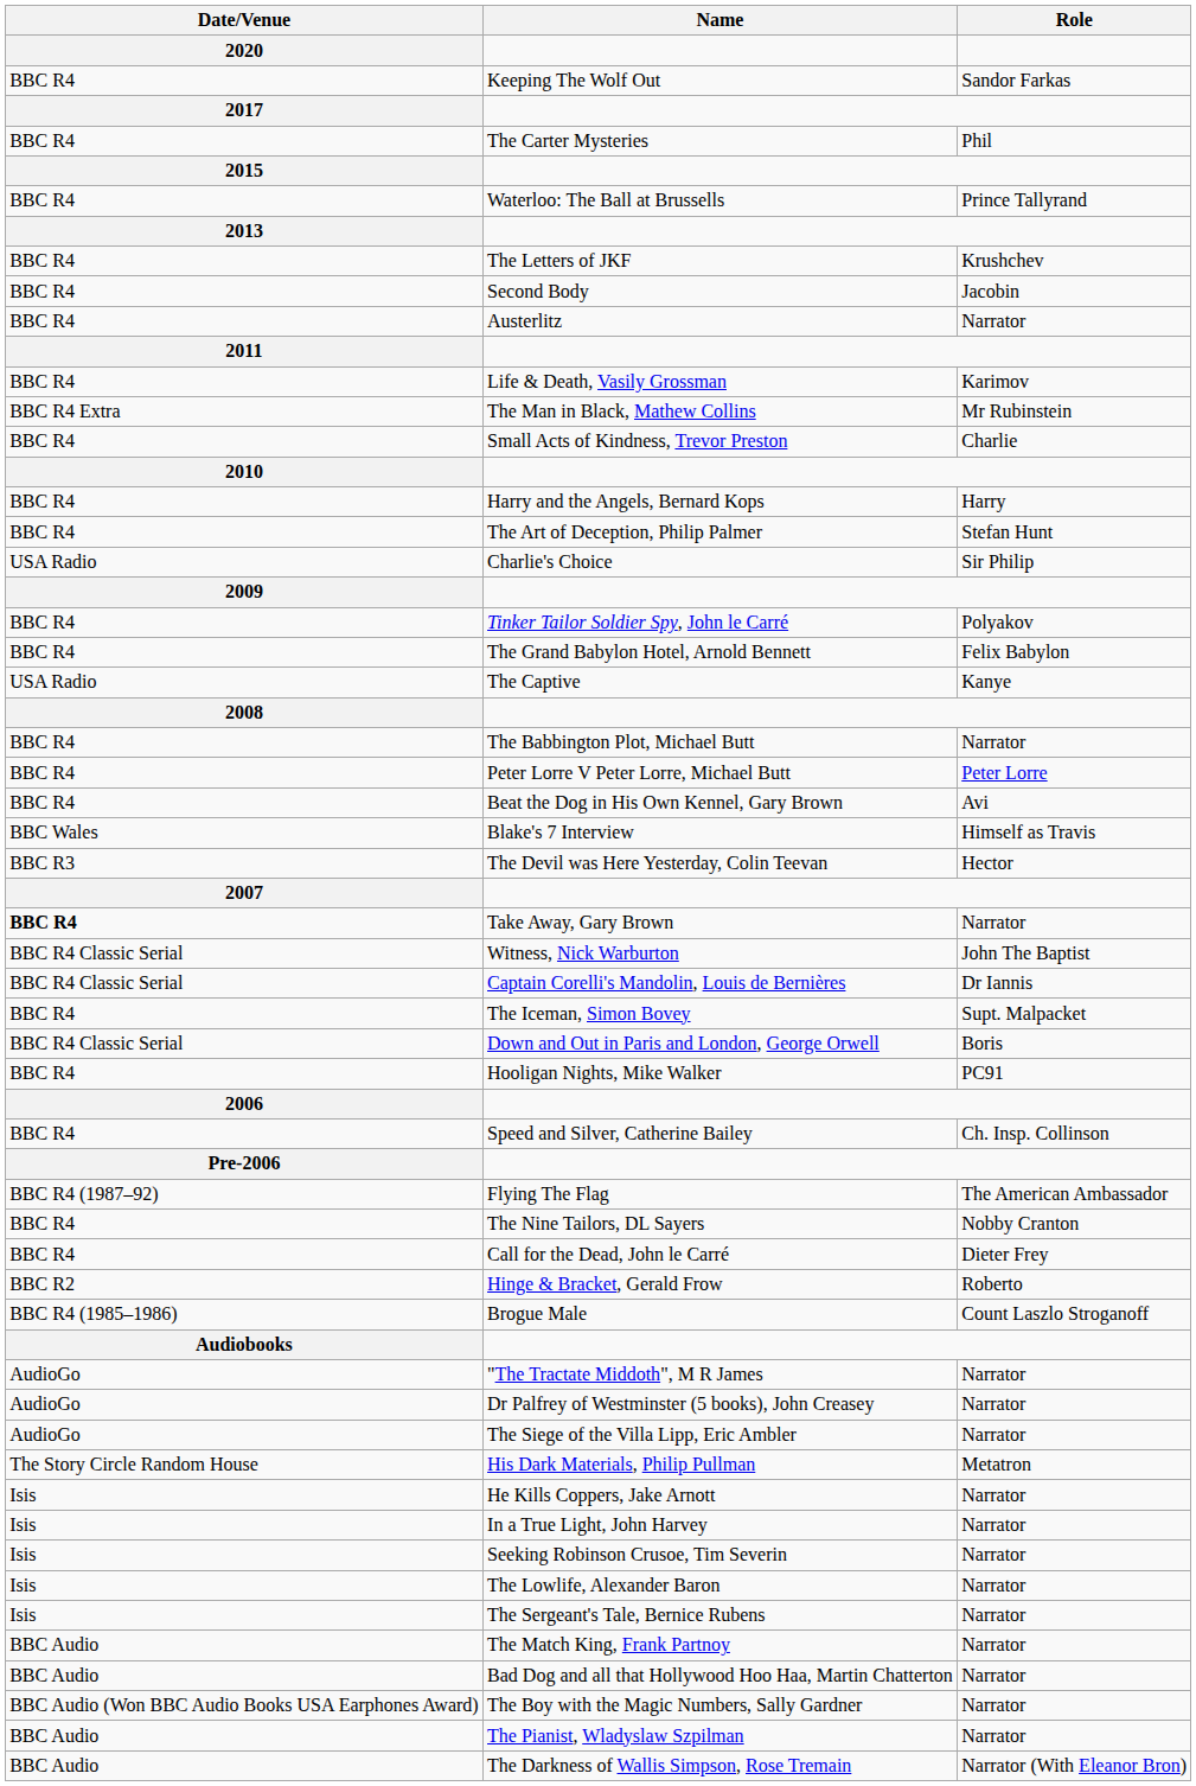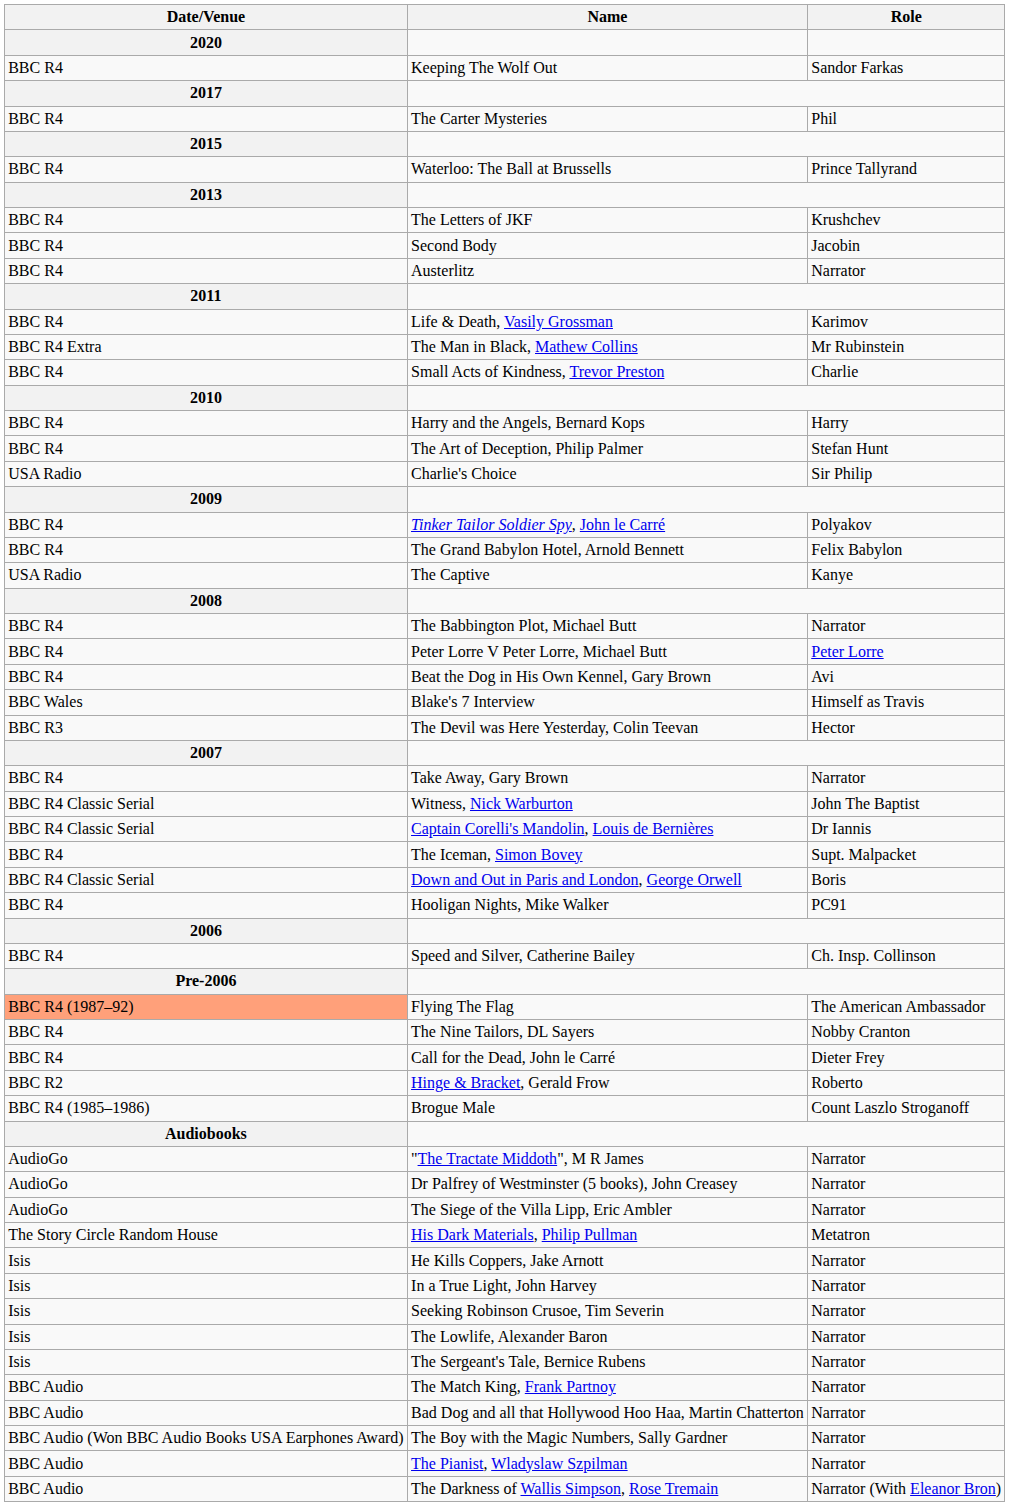Take Away, Gary Brown | Date/Venue: bold -> normal
Flying The Flag | Date/Venue: no background -> lightsalmon background
